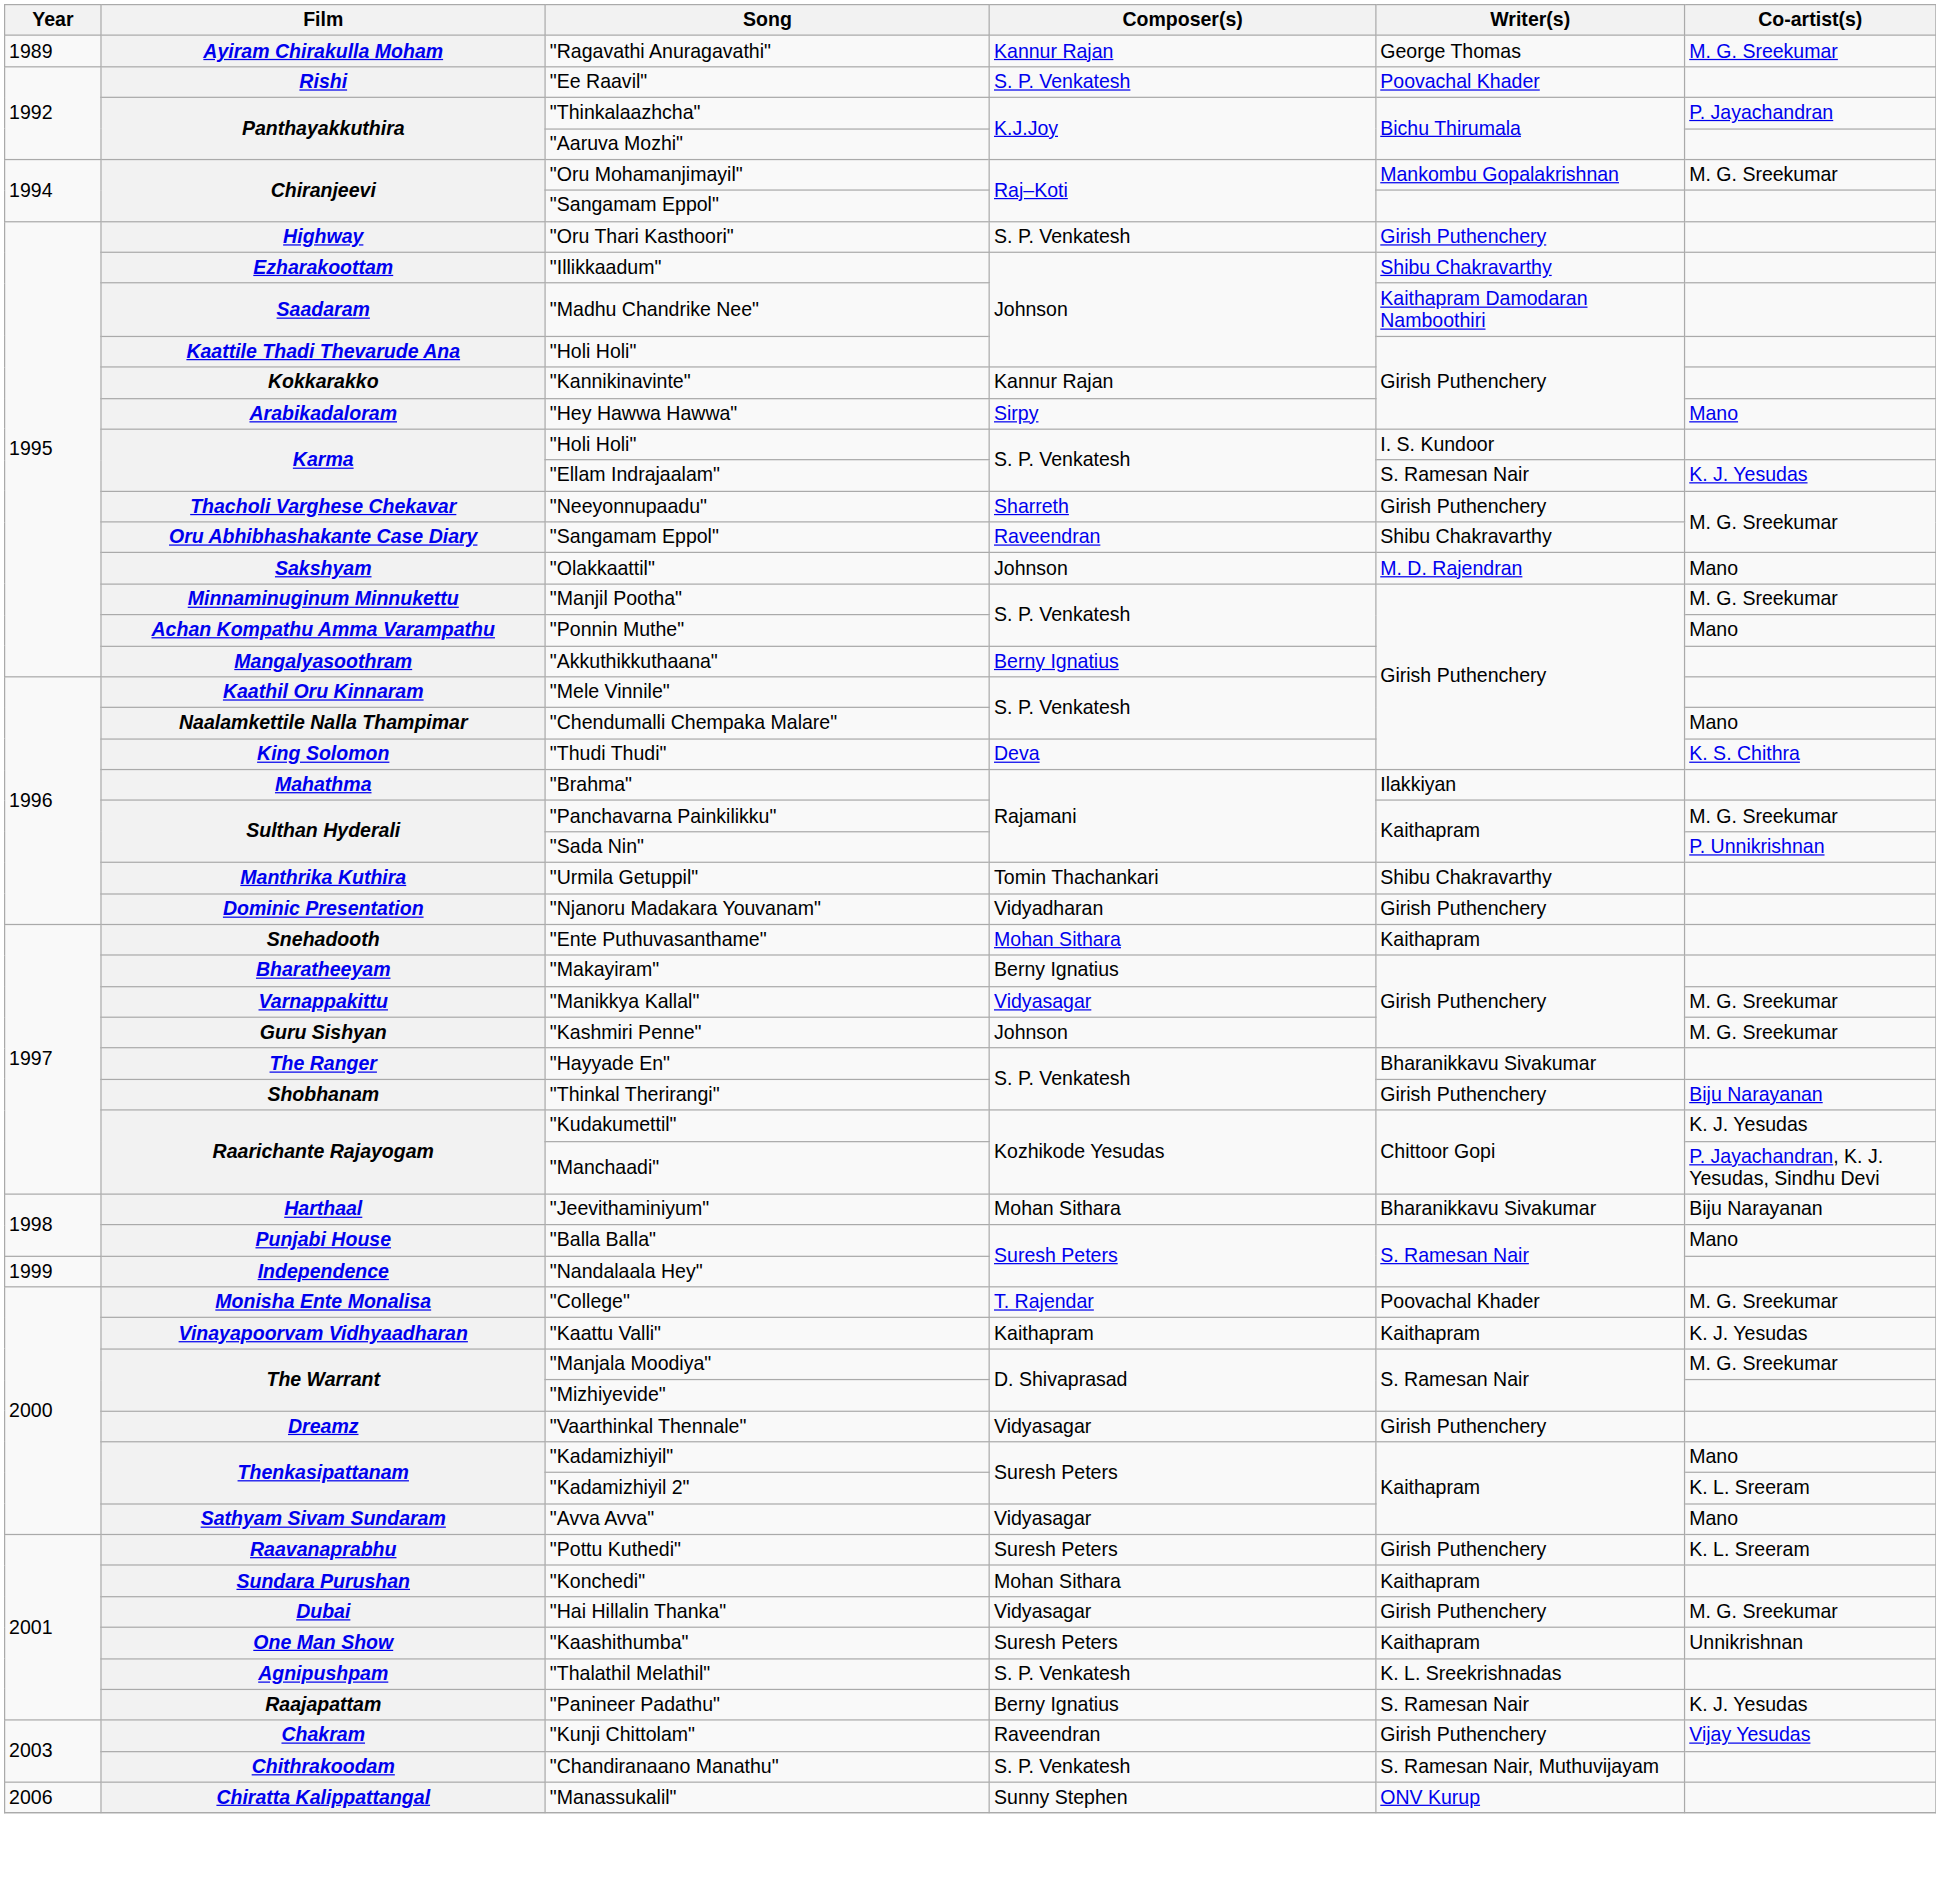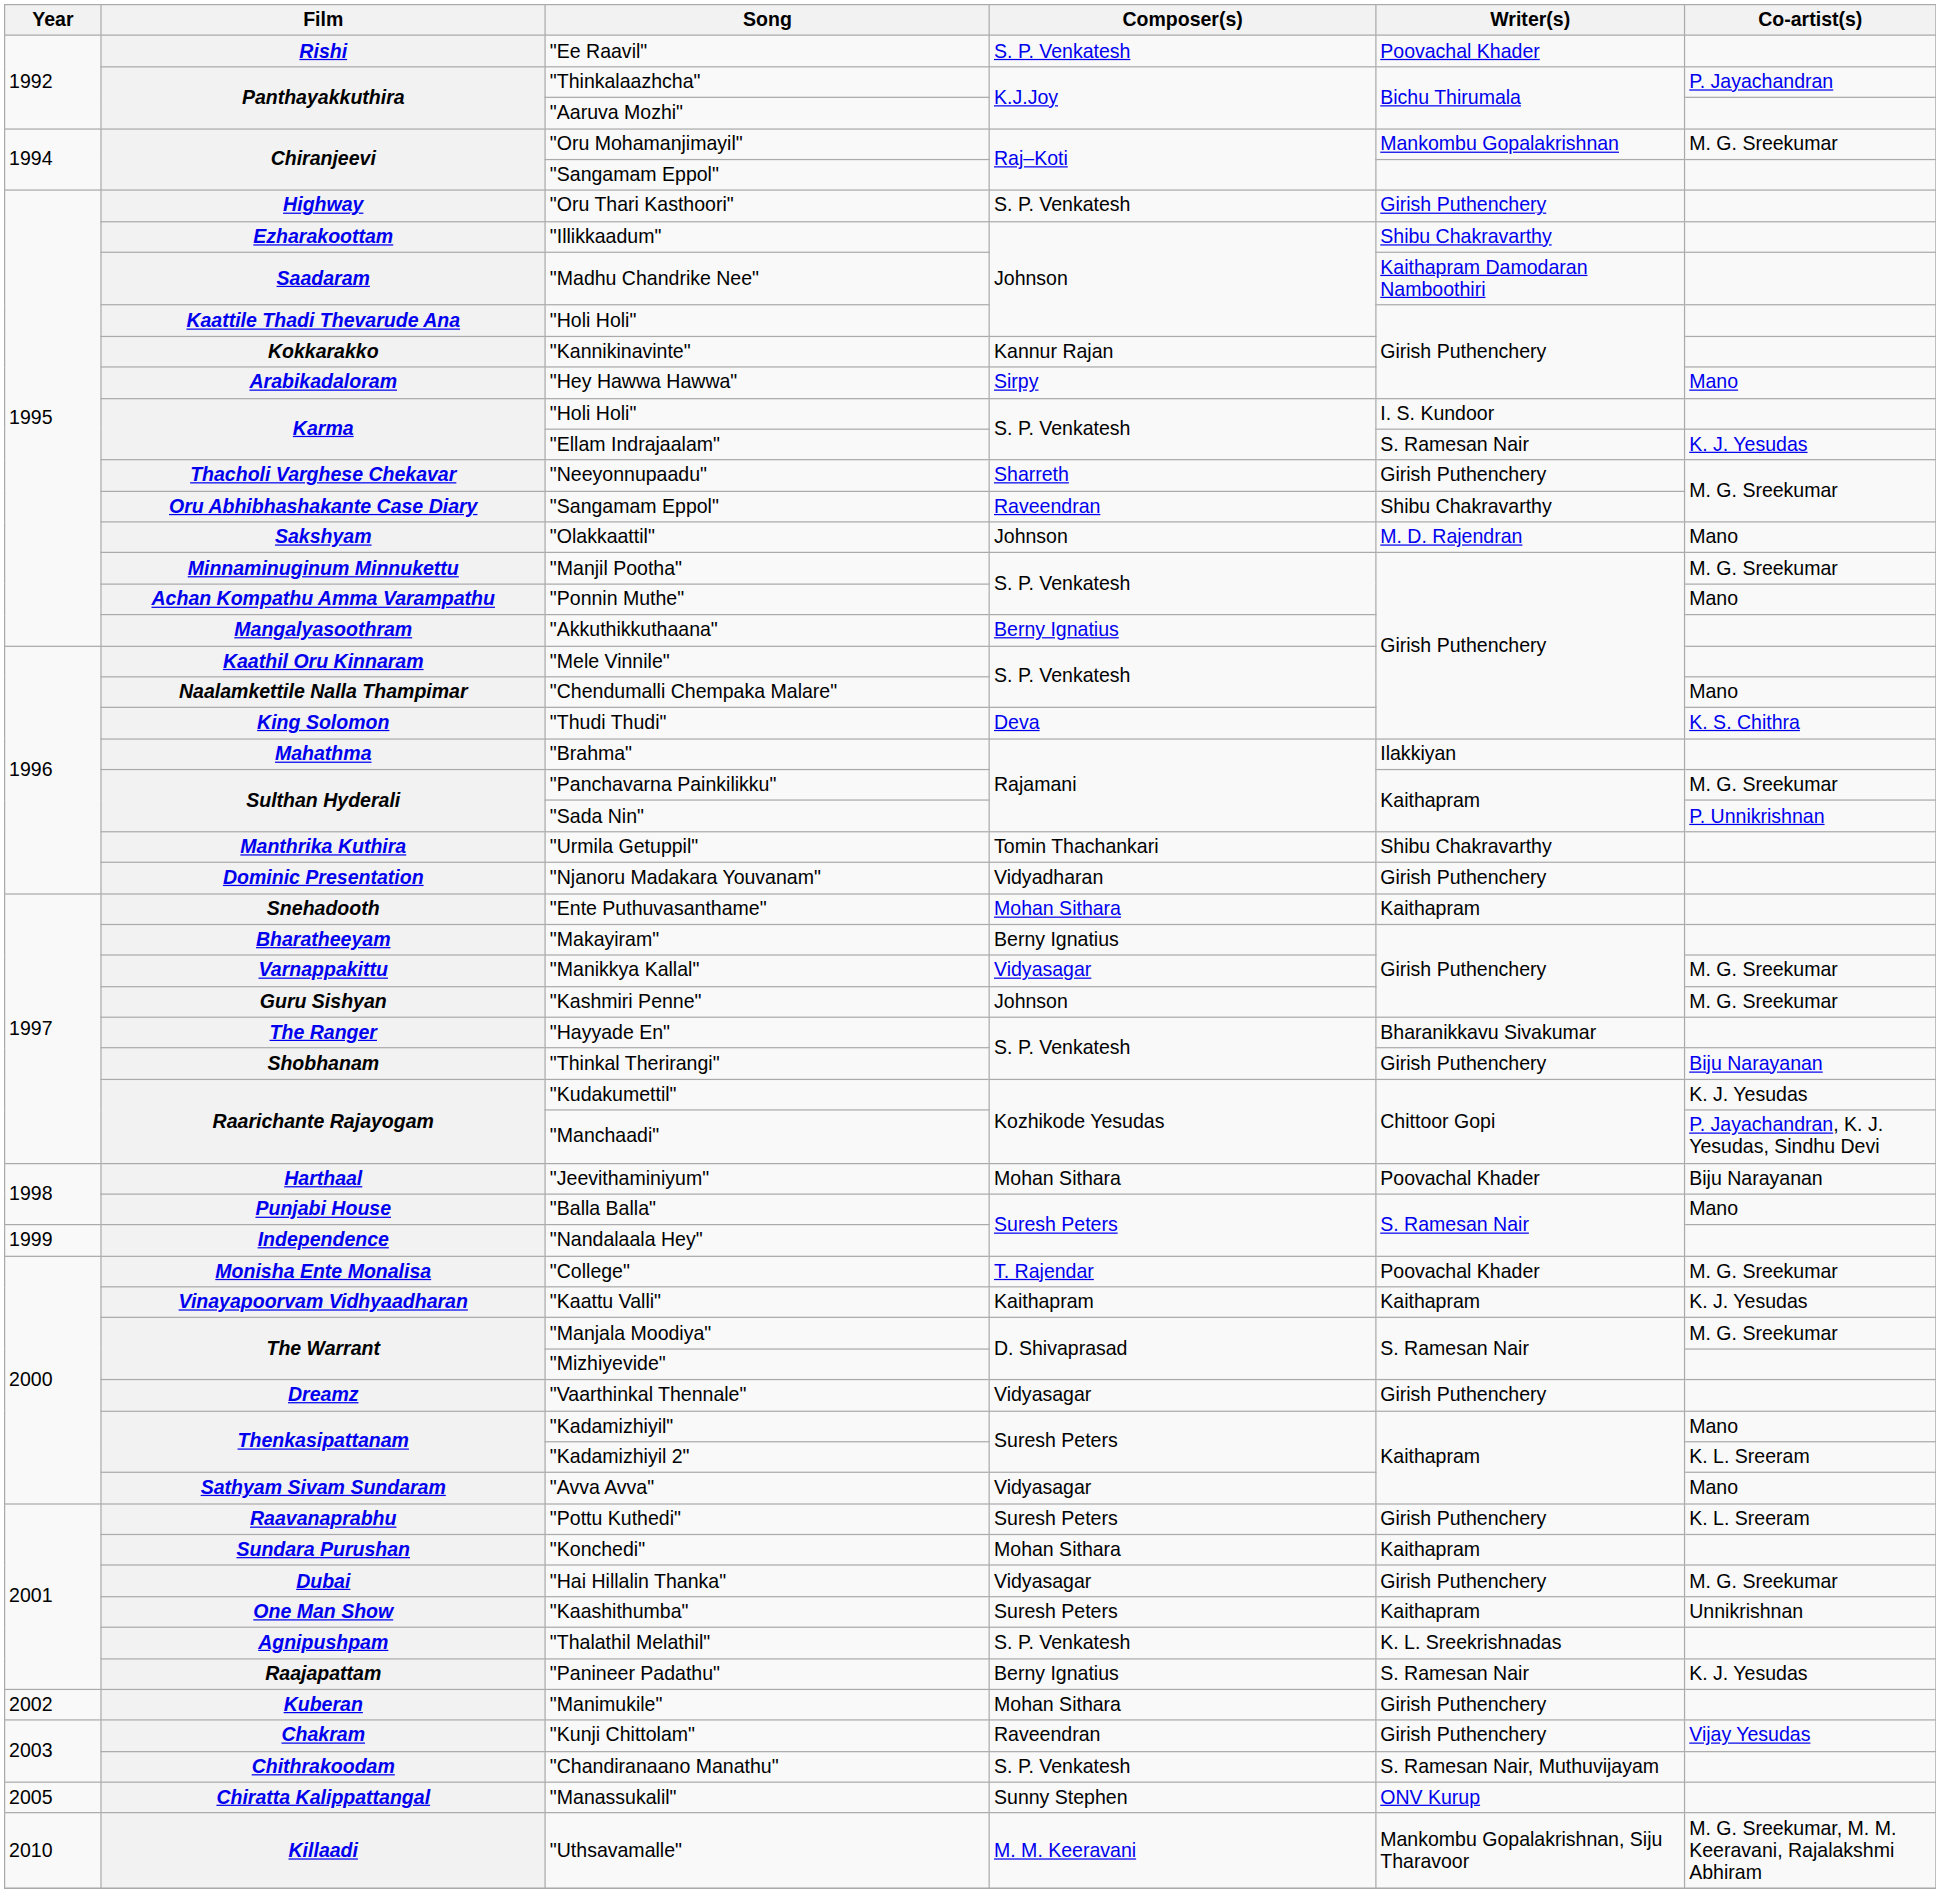- row: 1989 | Ayiram Chirakulla Moham | "Ragavathi Anuragavathi" | Kannur Rajan | George Thomas | M. G. Sreekumar
"Jeevithaminiyum" | Writer(s): Bharanikkavu Sivakumar -> Poovachal Khader
+ row: 2002 | Kuberan | "Manimukile" | Mohan Sithara | Girish Puthenchery
"Manassukalil" | Year: 2006 -> 2005
+ row: 2010 | Killaadi | "Uthsavamalle" | M. M. Keeravani | Mankombu Gopalakrishnan, Siju Tharavoor | M. G. Sreekumar, M. M. Keeravani, Rajalakshmi Abhiram
